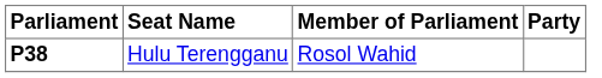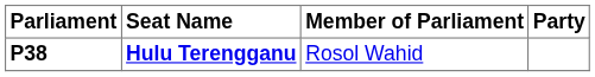P38 | Seat Name: normal -> bold
